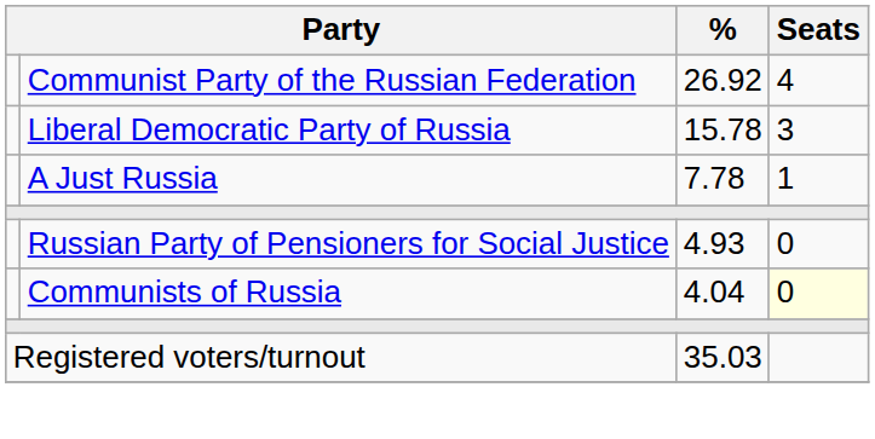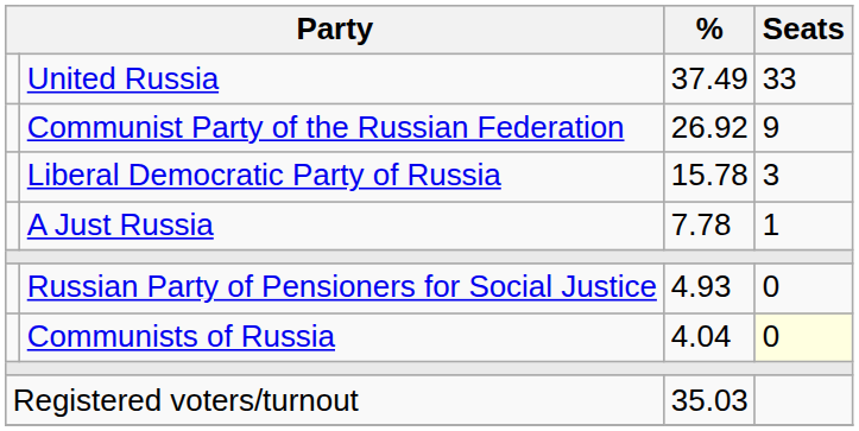+ row: United Russia | 37.49 | 33
Communist Party of the Russian Federation | Seats: 4 -> 9
